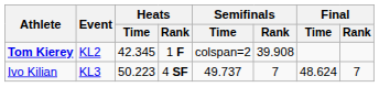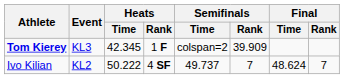Tom Kierey | Event: KL2 -> KL3
Tom Kierey | Semifinals / Rank: 39.908 -> 39.909
Ivo Kilian | Event: KL3 -> KL2
Ivo Kilian | Heats / Time: 50.223 -> 50.222
